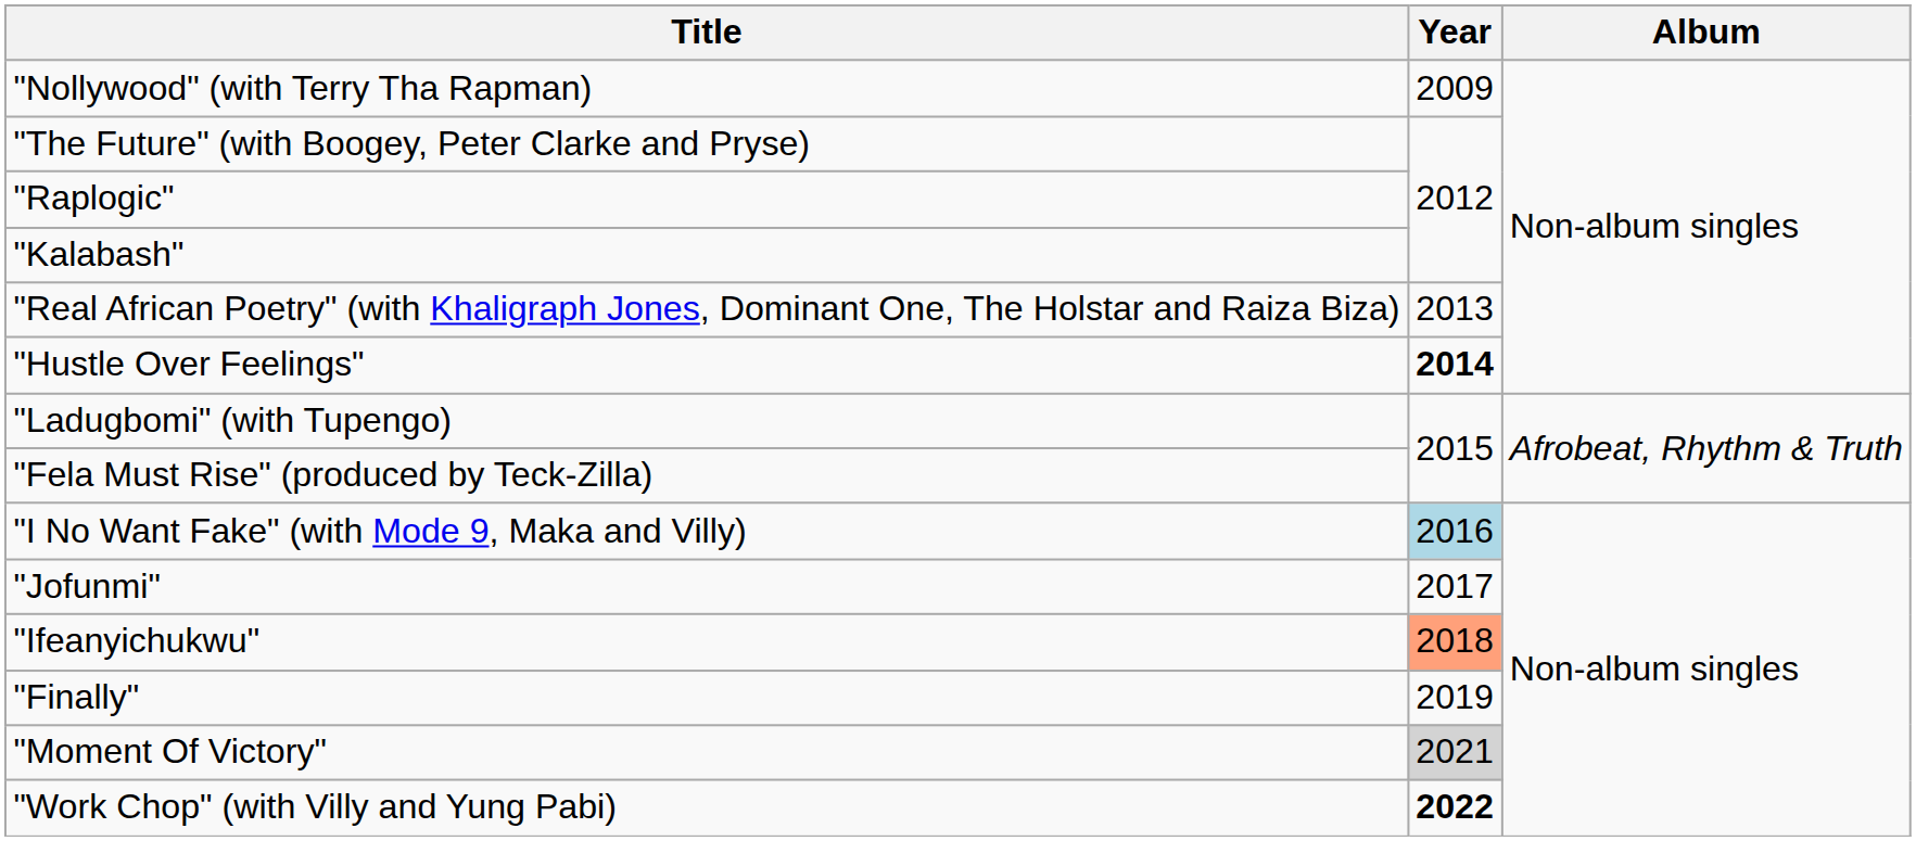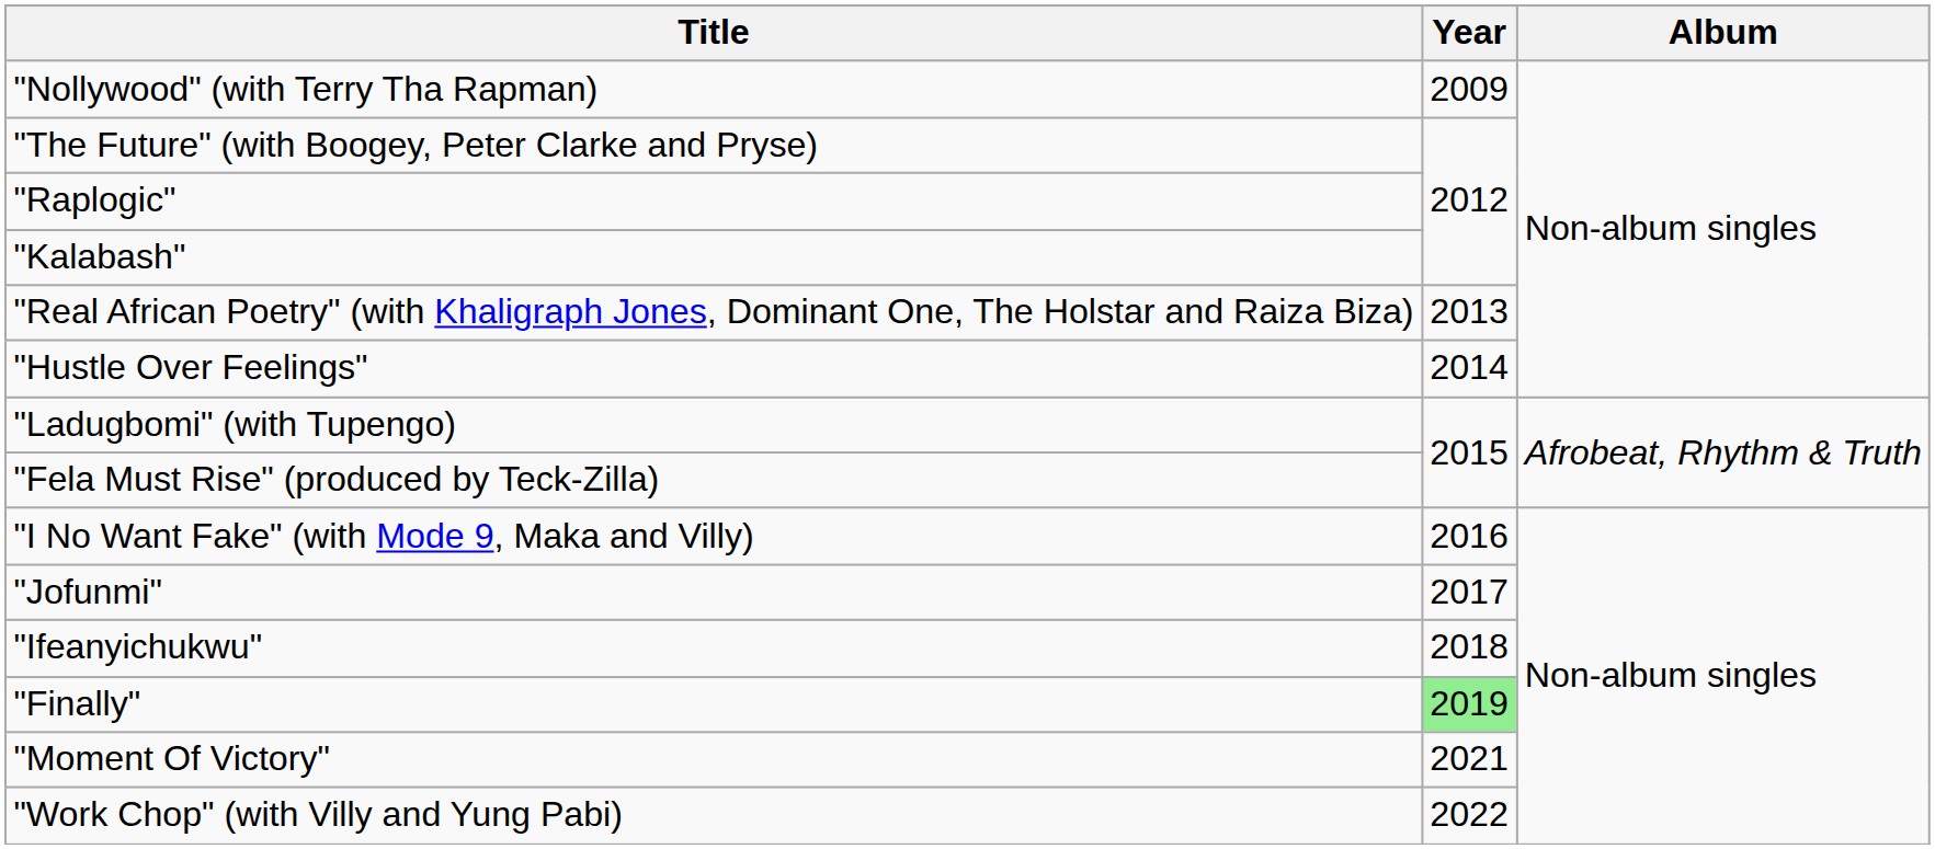"Hustle Over Feelings" | Year: bold -> normal
"I No Want Fake" (with Mode 9, Maka and Villy) | Year: lightblue background -> no background
"Ifeanyichukwu" | Year: lightsalmon background -> no background
"Finally" | Year: no background -> lightgreen background
"Moment Of Victory" | Year: lightgrey background -> no background
"Work Chop" (with Villy and Yung Pabi) | Year: bold -> normal
